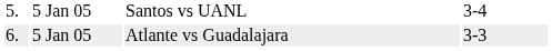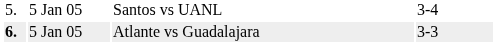5 Jan 05 / Atlante vs Guadalajara | column 1: normal -> bold
